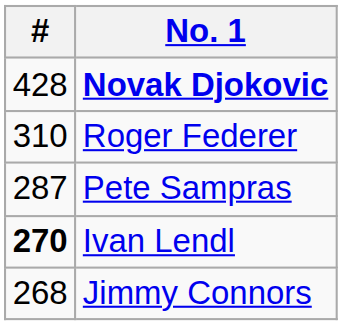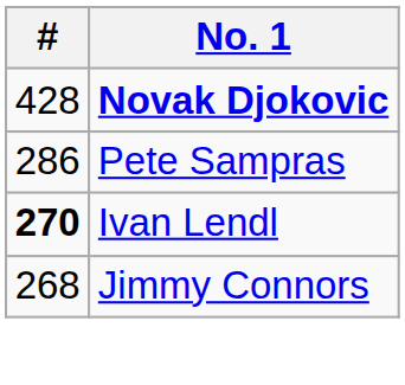- row: 310 | Roger Federer
Pete Sampras | #: 287 -> 286
